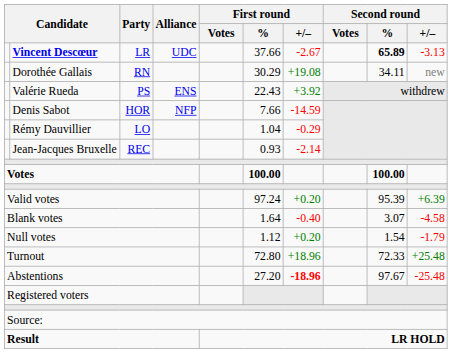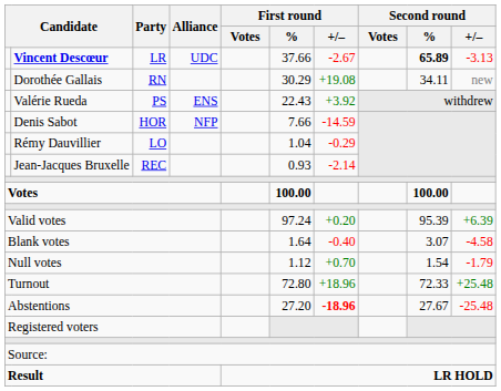Null votes | First round / +/–: +0.20 -> +0.70
Abstentions | Second round / %: 97.67 -> 27.67
